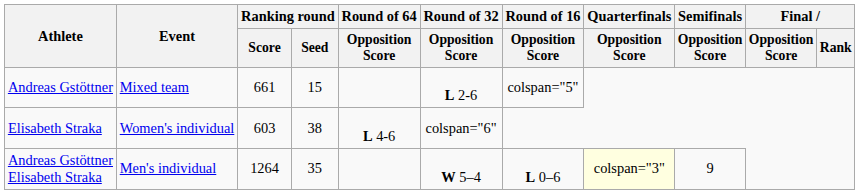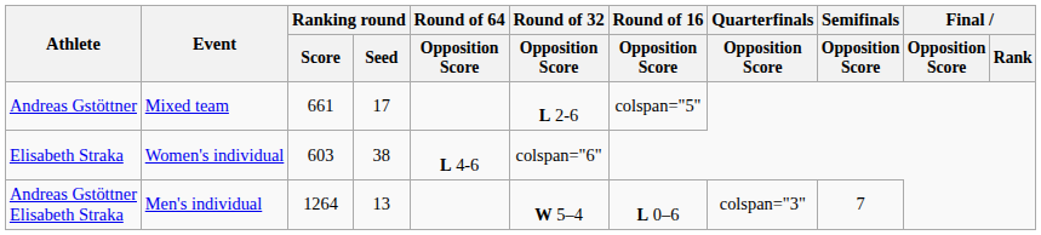Andreas Gstöttner | Ranking round / Seed: 15 -> 17
Andreas Gstöttner Elisabeth Straka | Ranking round / Seed: 35 -> 13
Andreas Gstöttner Elisabeth Straka | Quarterfinals / Opposition Score: lightyellow background -> no background
Andreas Gstöttner Elisabeth Straka | Semifinals / Opposition Score: 9 -> 7
